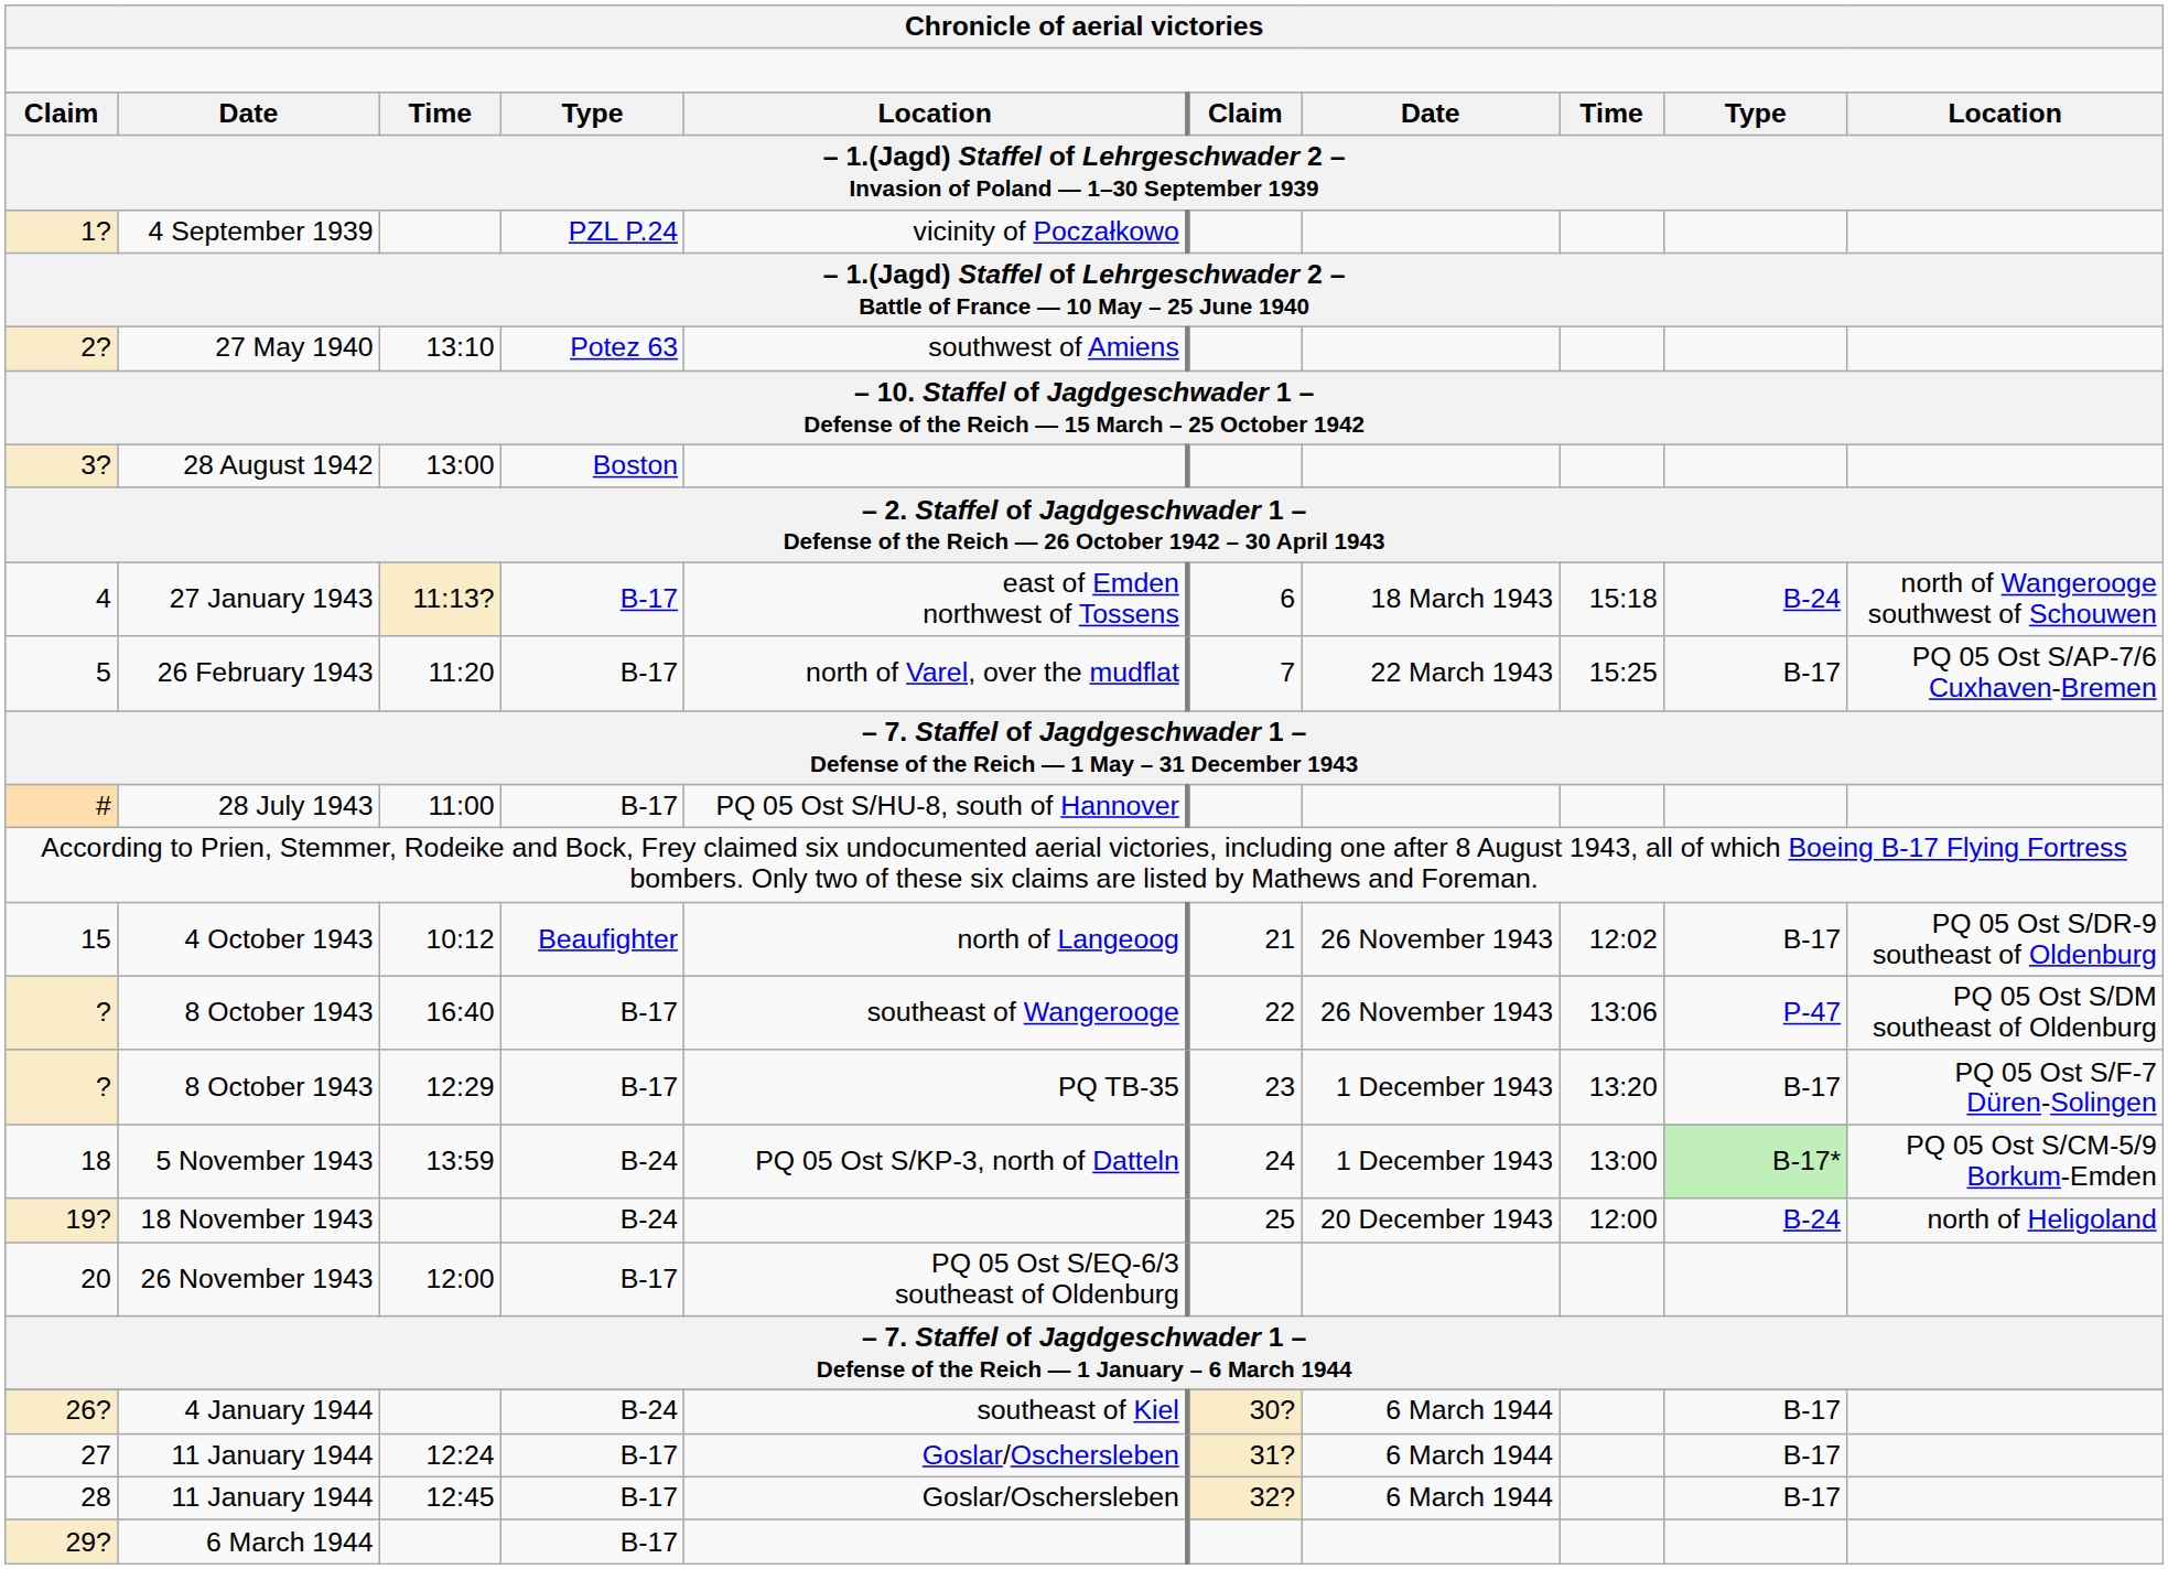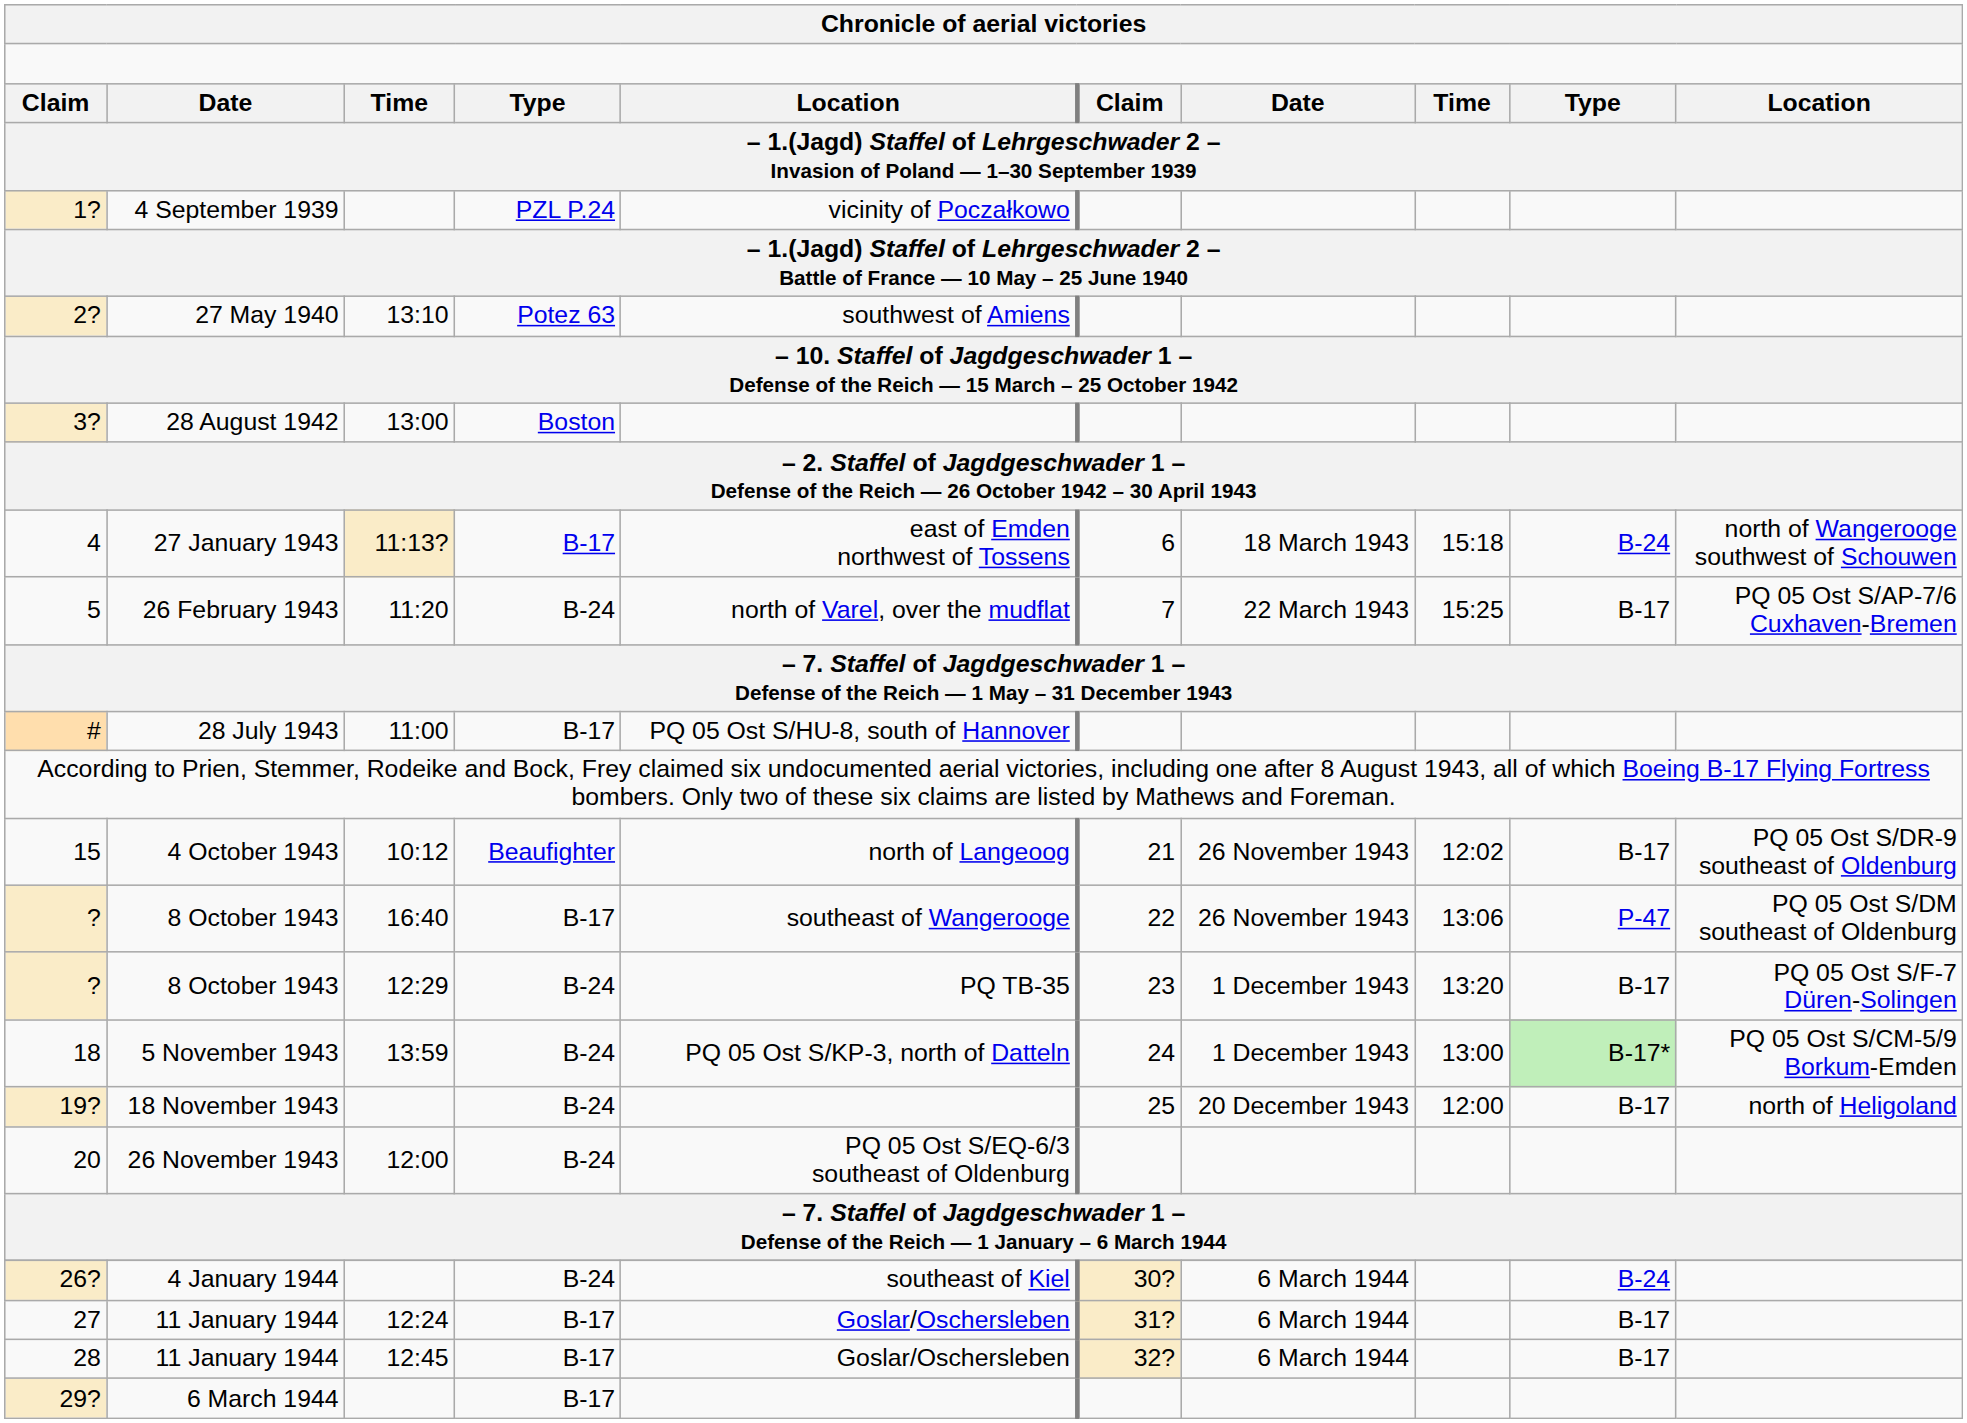5 | column 4: B-17 -> B-24
? / 12:29 | column 4: B-17 -> B-24
19? | column 9: B-24 -> B-17
20 | column 4: B-17 -> B-24
26? | column 9: B-17 -> B-24
